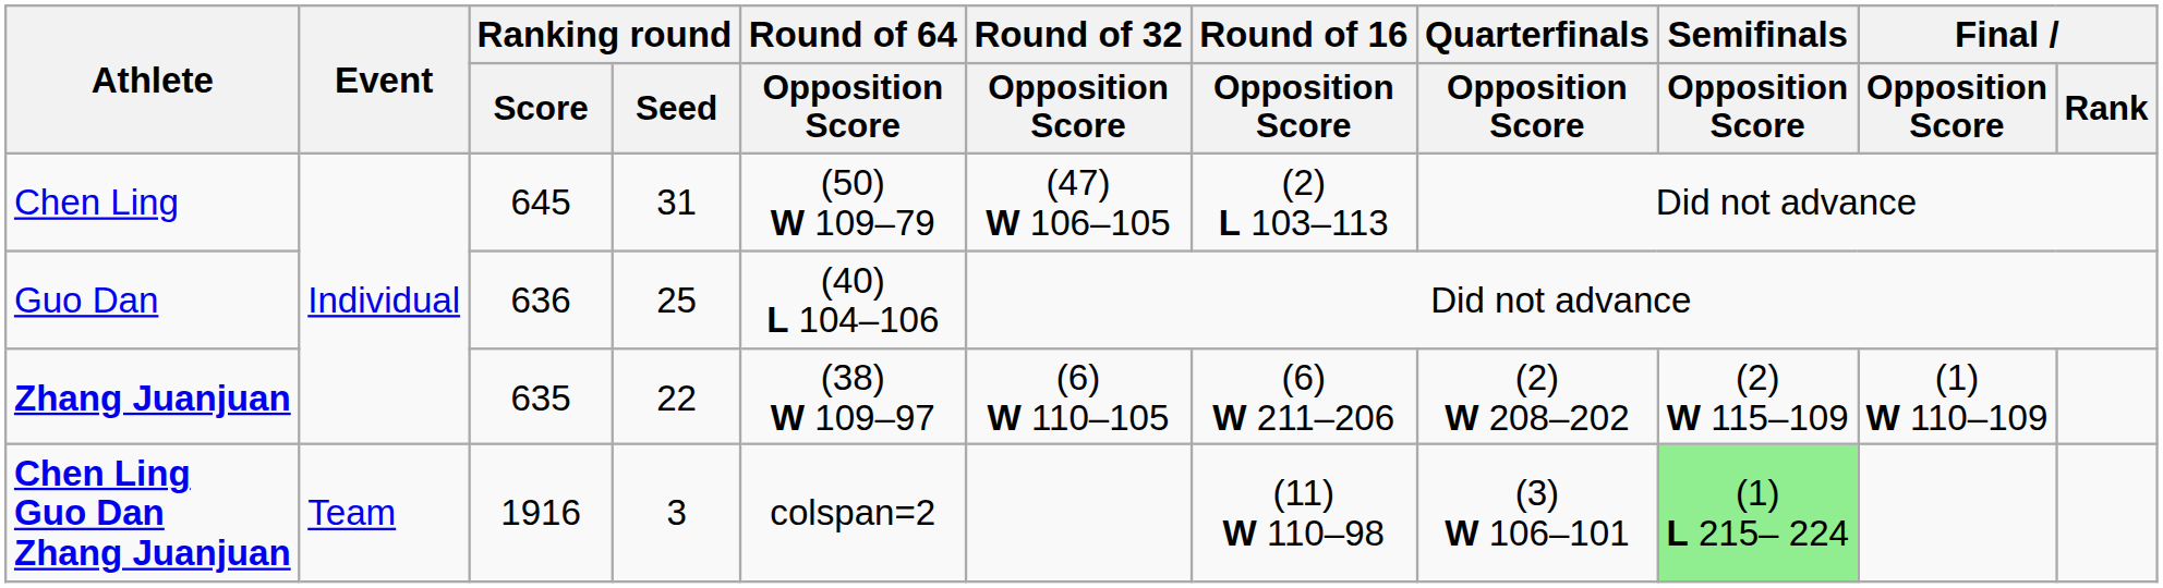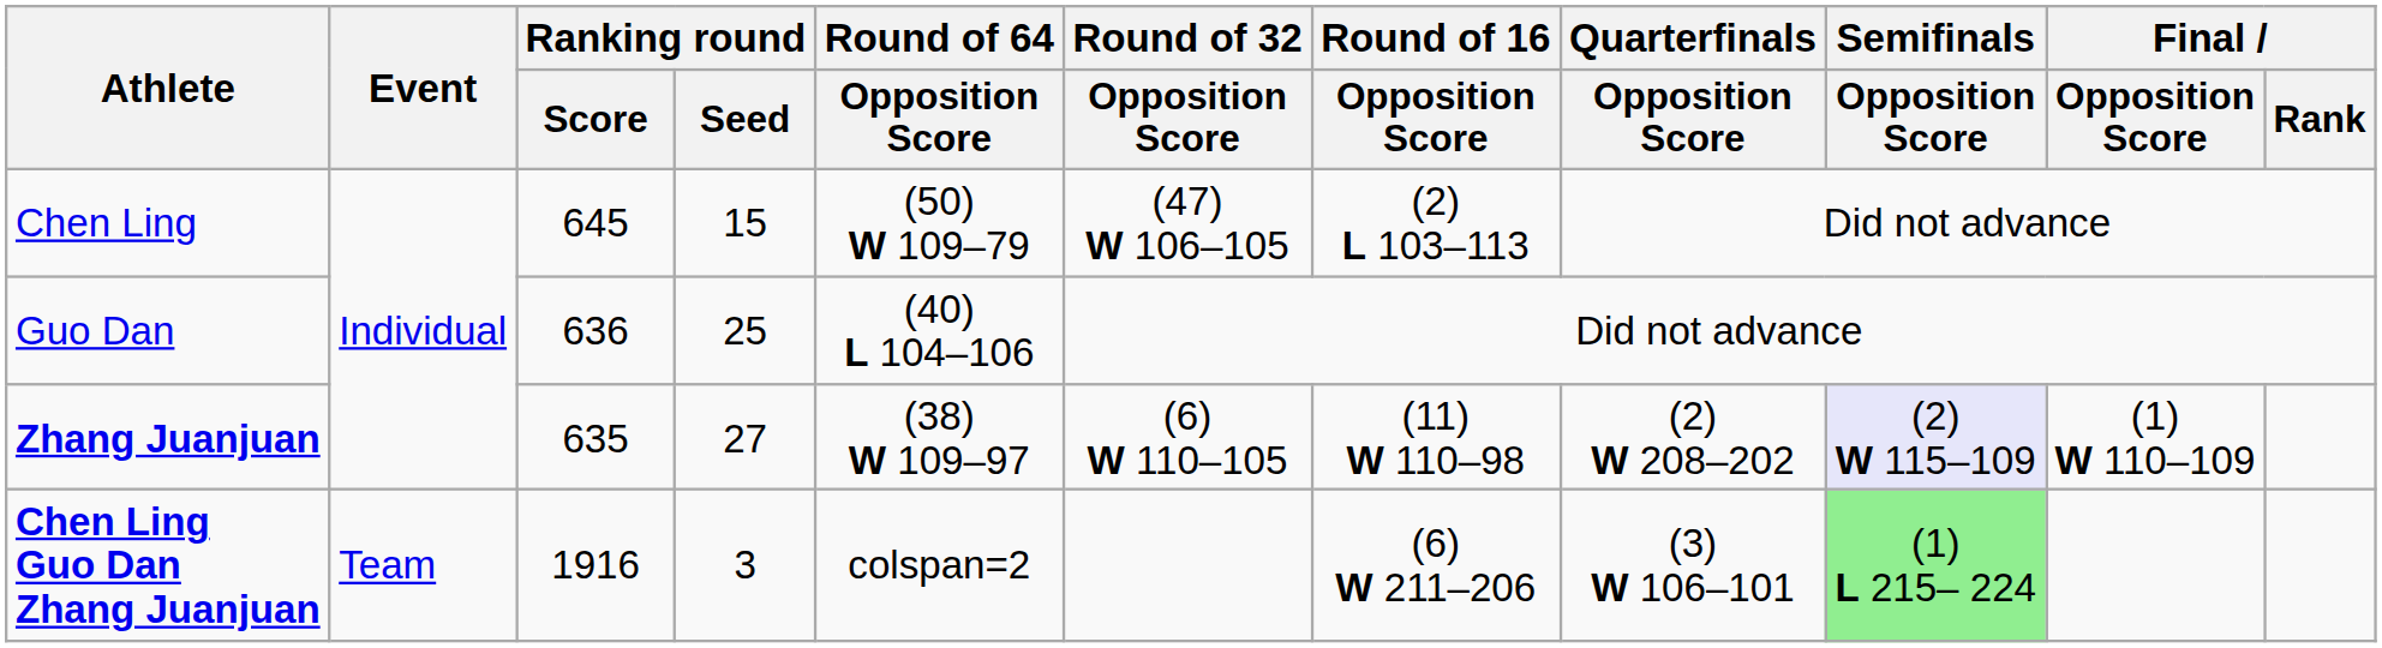Chen Ling | Ranking round / Seed: 31 -> 15
Zhang Juanjuan | Ranking round / Seed: 22 -> 27
Zhang Juanjuan | Round of 16 / Opposition Score: (6) W 211–206 -> (11) W 110–98
Zhang Juanjuan | Semifinals / Opposition Score: no background -> lavender background
Chen Ling Guo Dan Zhang Juanjuan | Round of 16 / Opposition Score: (11) W 110–98 -> (6) W 211–206
